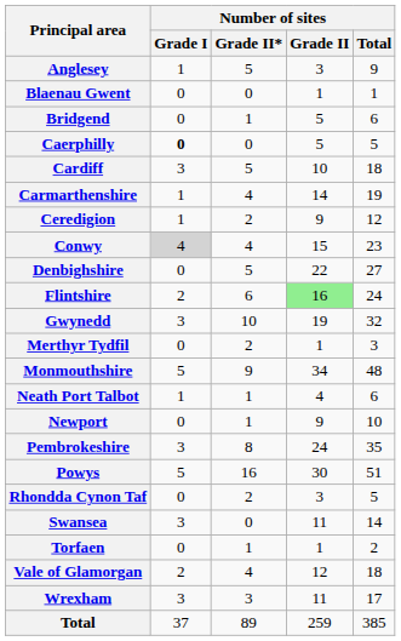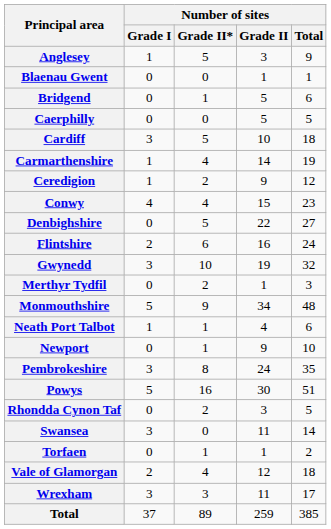Caerphilly | Number of sites / Grade I: bold -> normal
Conwy | Number of sites / Grade I: lightgrey background -> no background
Flintshire | Number of sites / Grade II: lightgreen background -> no background
